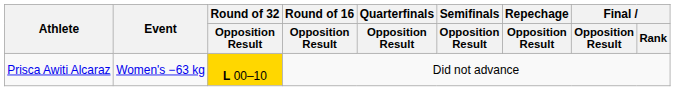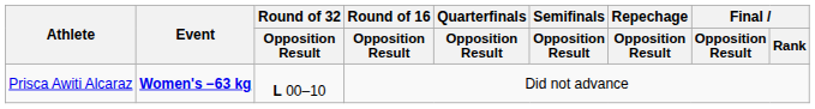Prisca Awiti Alcaraz | Event: normal -> bold
Prisca Awiti Alcaraz | Round of 32 / Opposition Result: gold background -> no background
